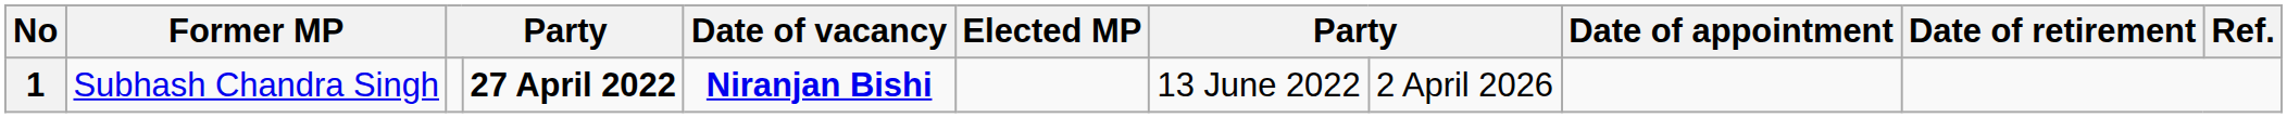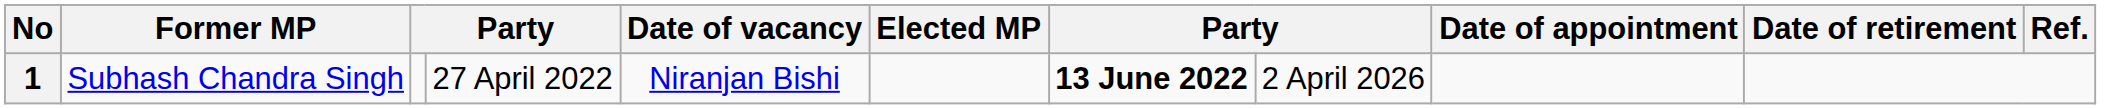1 | column 4: bold -> normal
1 | Date of vacancy: bold -> normal
1 | column 7: normal -> bold
